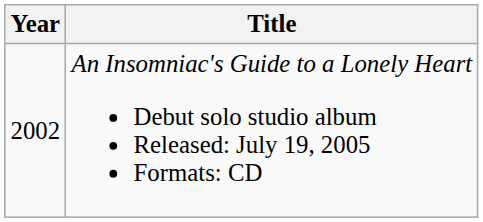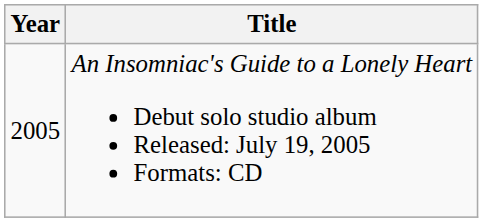row 2 | Year: 2002 -> 2005
